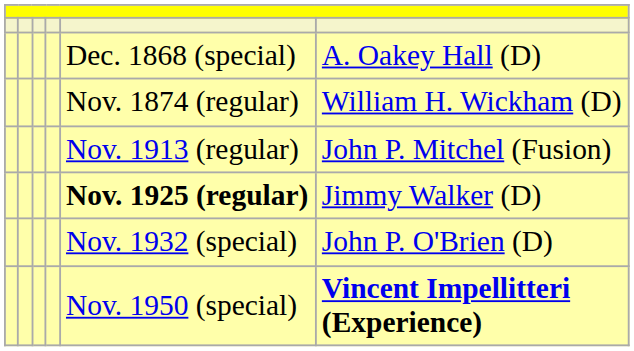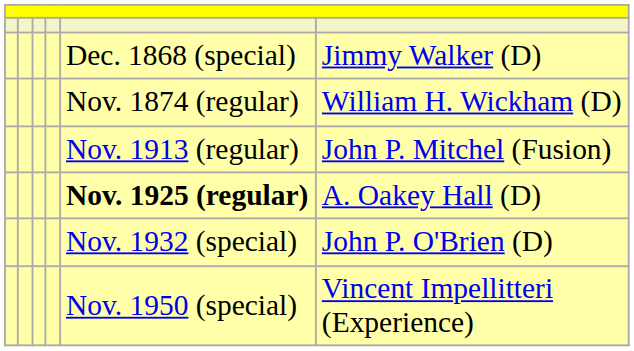row 3 | column 6: A. Oakey Hall (D) -> Jimmy Walker (D)
row 6 | column 6: Jimmy Walker (D) -> A. Oakey Hall (D)
row 8 | column 6: bold -> normal
